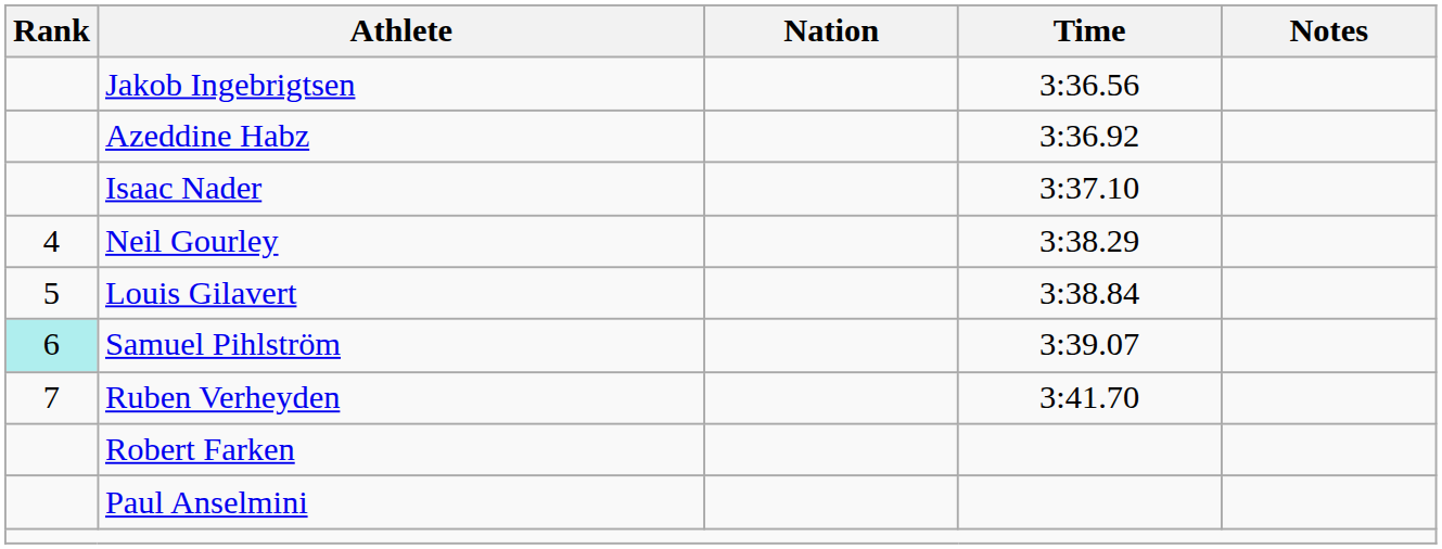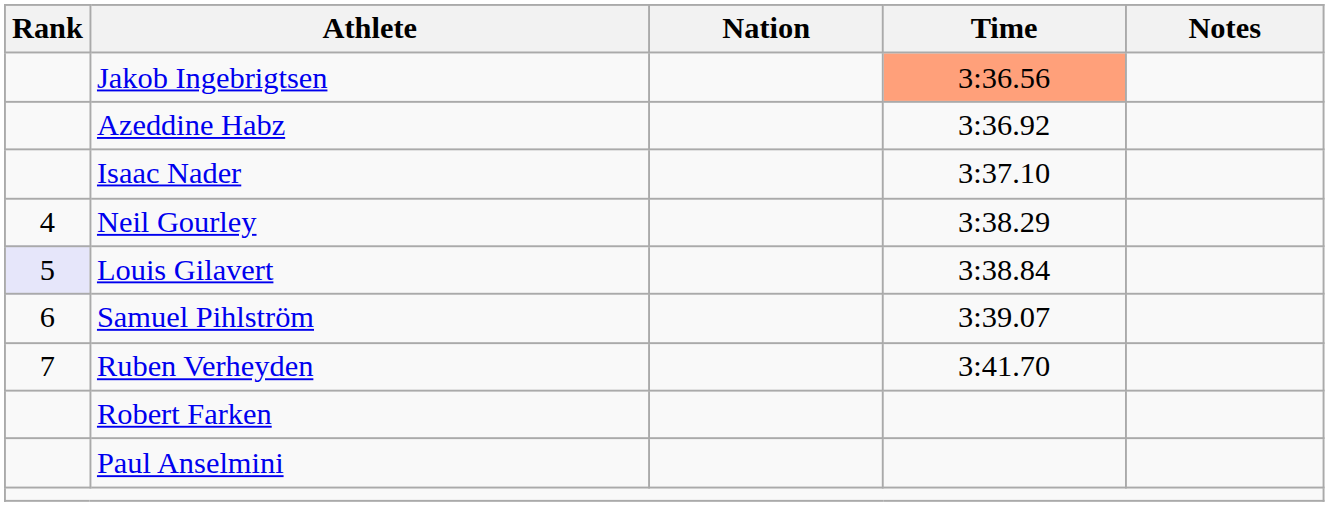Jakob Ingebrigtsen | Time: no background -> lightsalmon background
Louis Gilavert | Rank: no background -> lavender background
Samuel Pihlström | Rank: paleturquoise background -> no background
